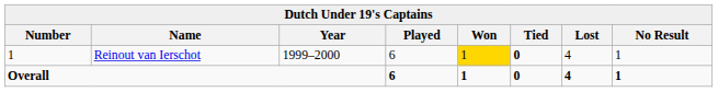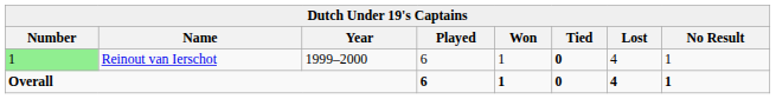row 3 | Number: no background -> lightgreen background
row 3 | Won: gold background -> no background
